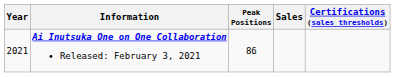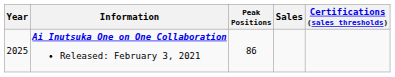row 2 | Year: 2021 -> 2025
